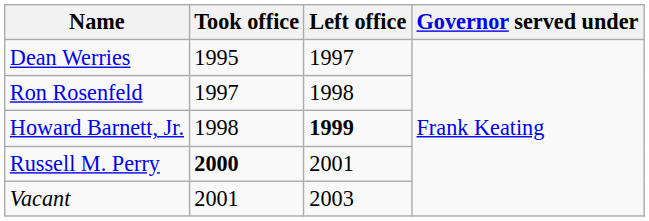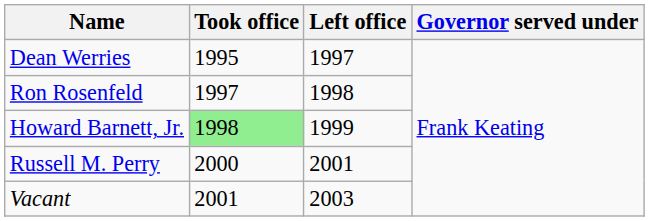Howard Barnett, Jr. | Took office: no background -> lightgreen background
Howard Barnett, Jr. | Left office: bold -> normal
Russell M. Perry | Took office: bold -> normal
